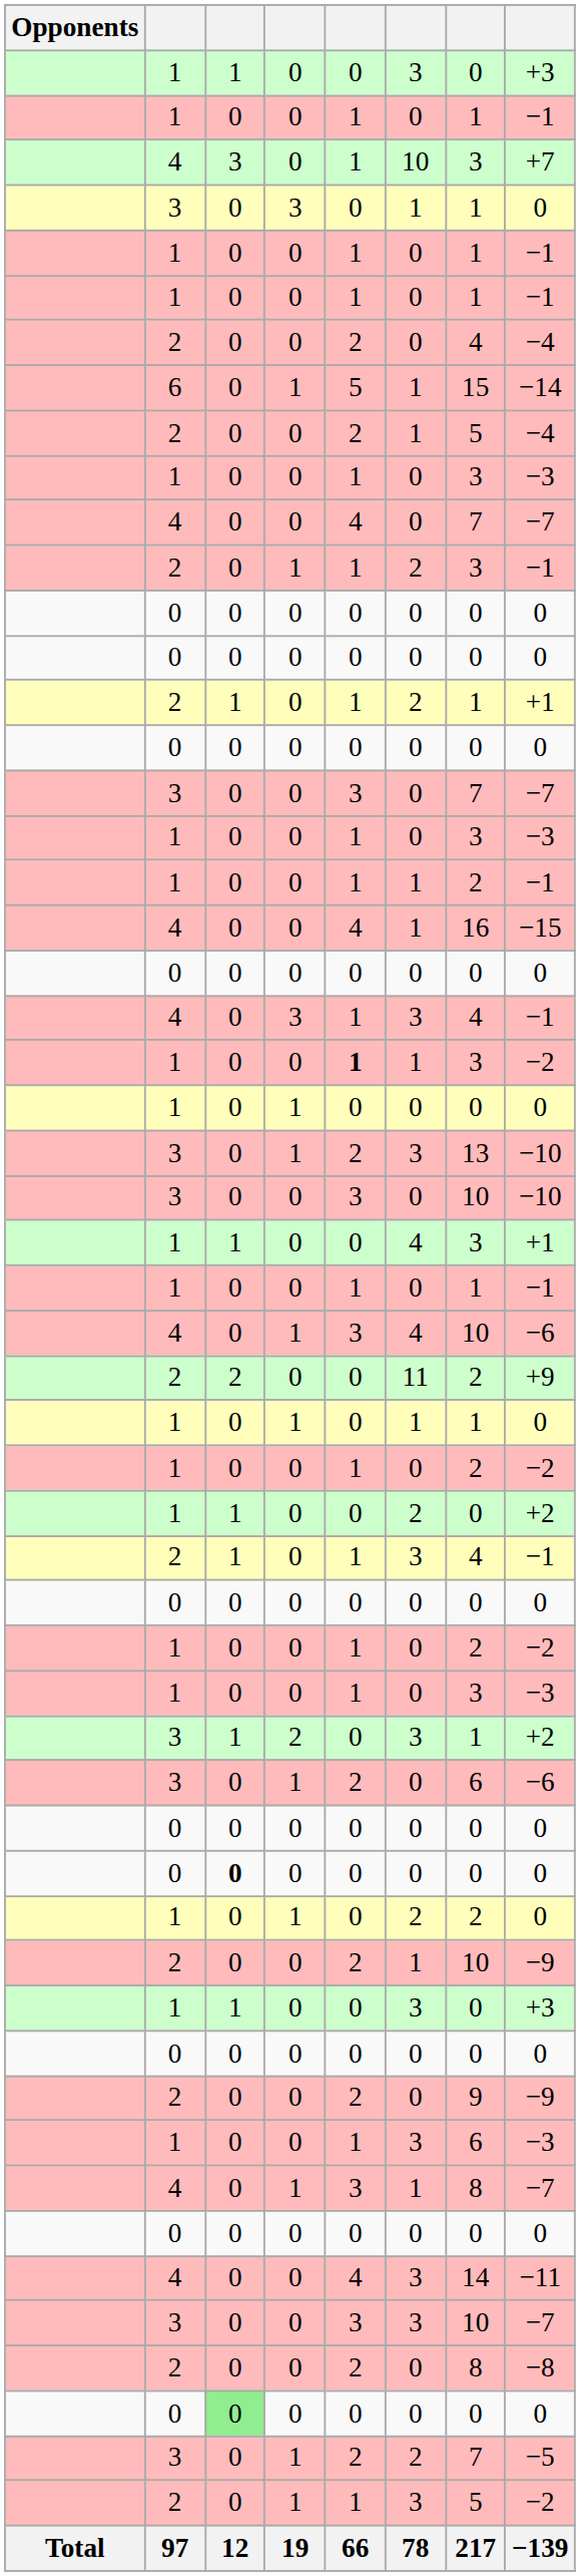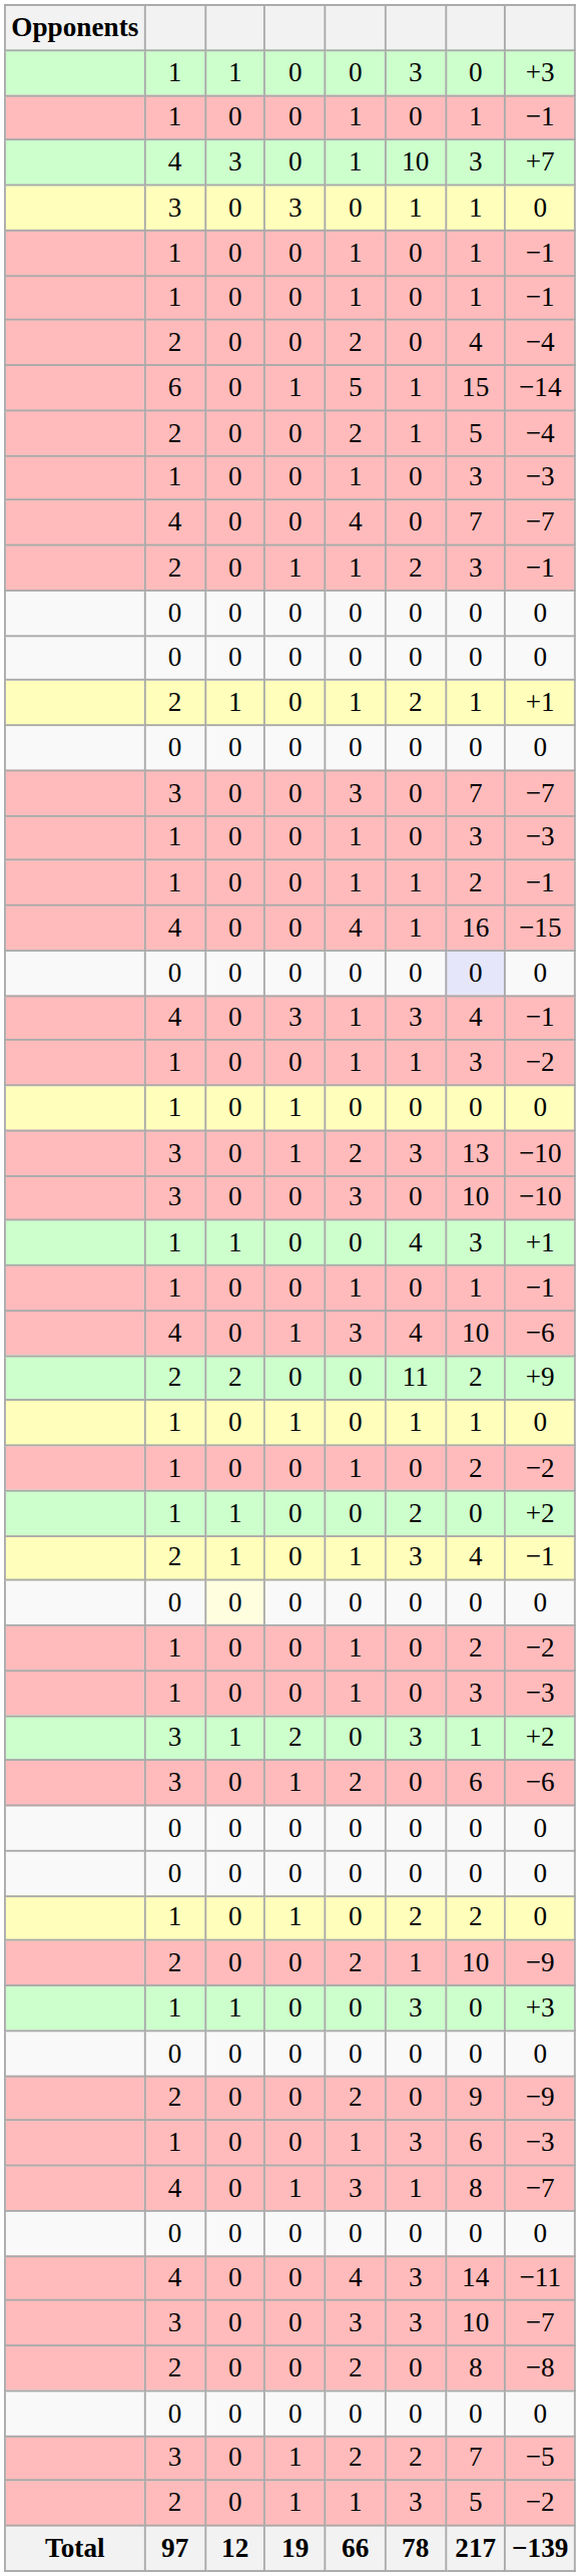row 22 | column 7: no background -> lavender background
row 24 | column 5: bold -> normal
row 36 | column 3: no background -> lightyellow background
row 42 | column 3: bold -> normal
row 54 | column 3: lightgreen background -> no background
